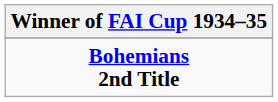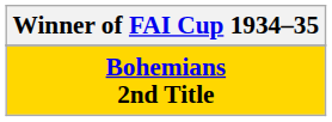row 2 | column 1: no background -> gold background
